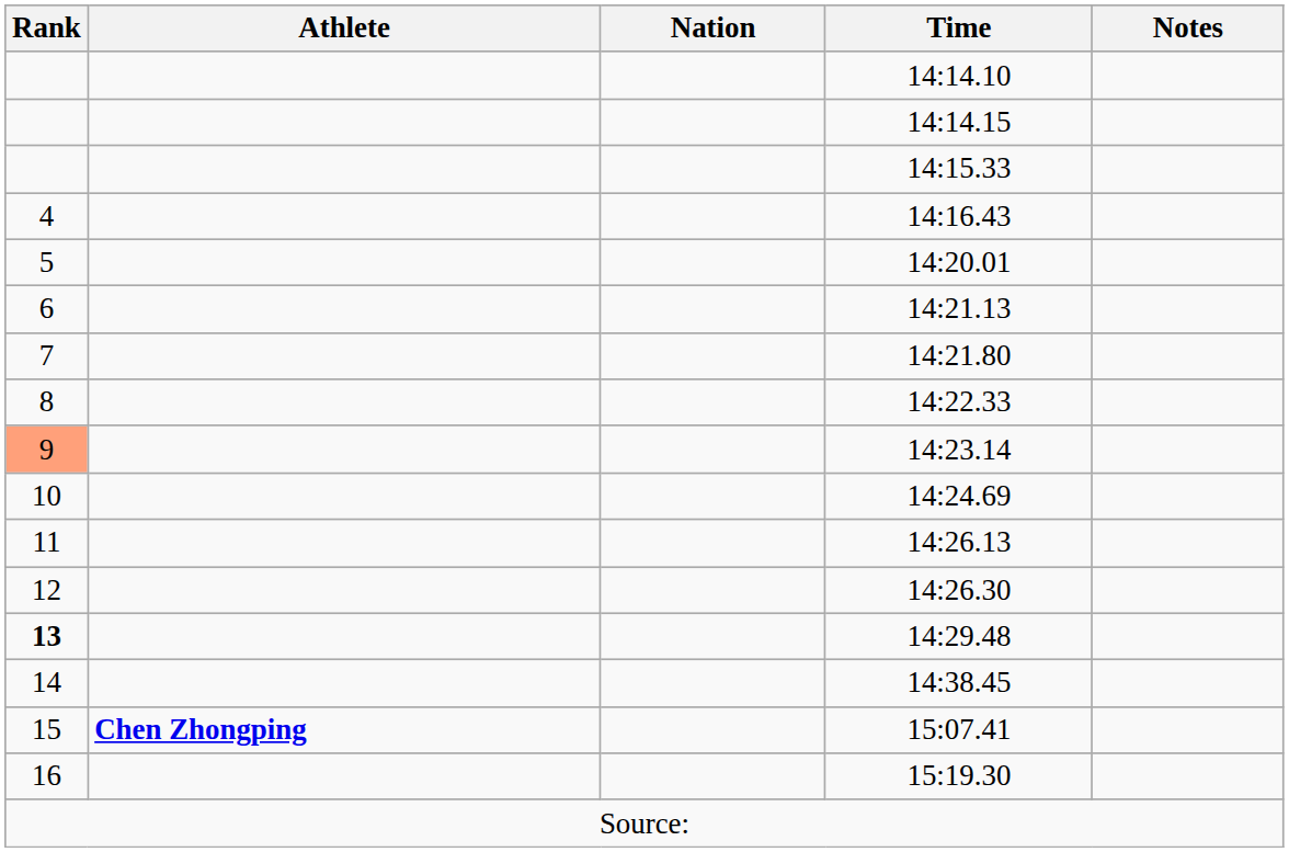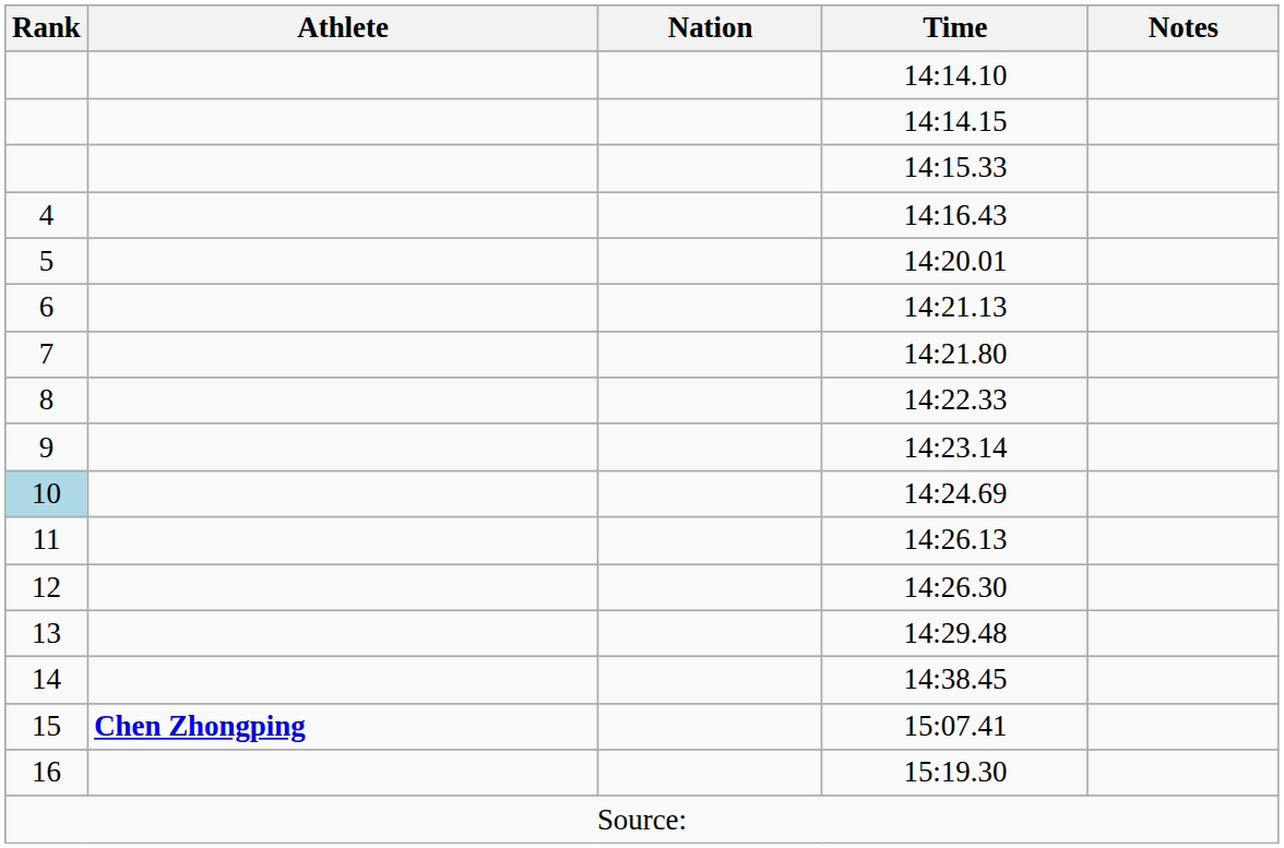14:23.14 | Rank: lightsalmon background -> no background
14:24.69 | Rank: no background -> lightblue background
14:29.48 | Rank: bold -> normal
